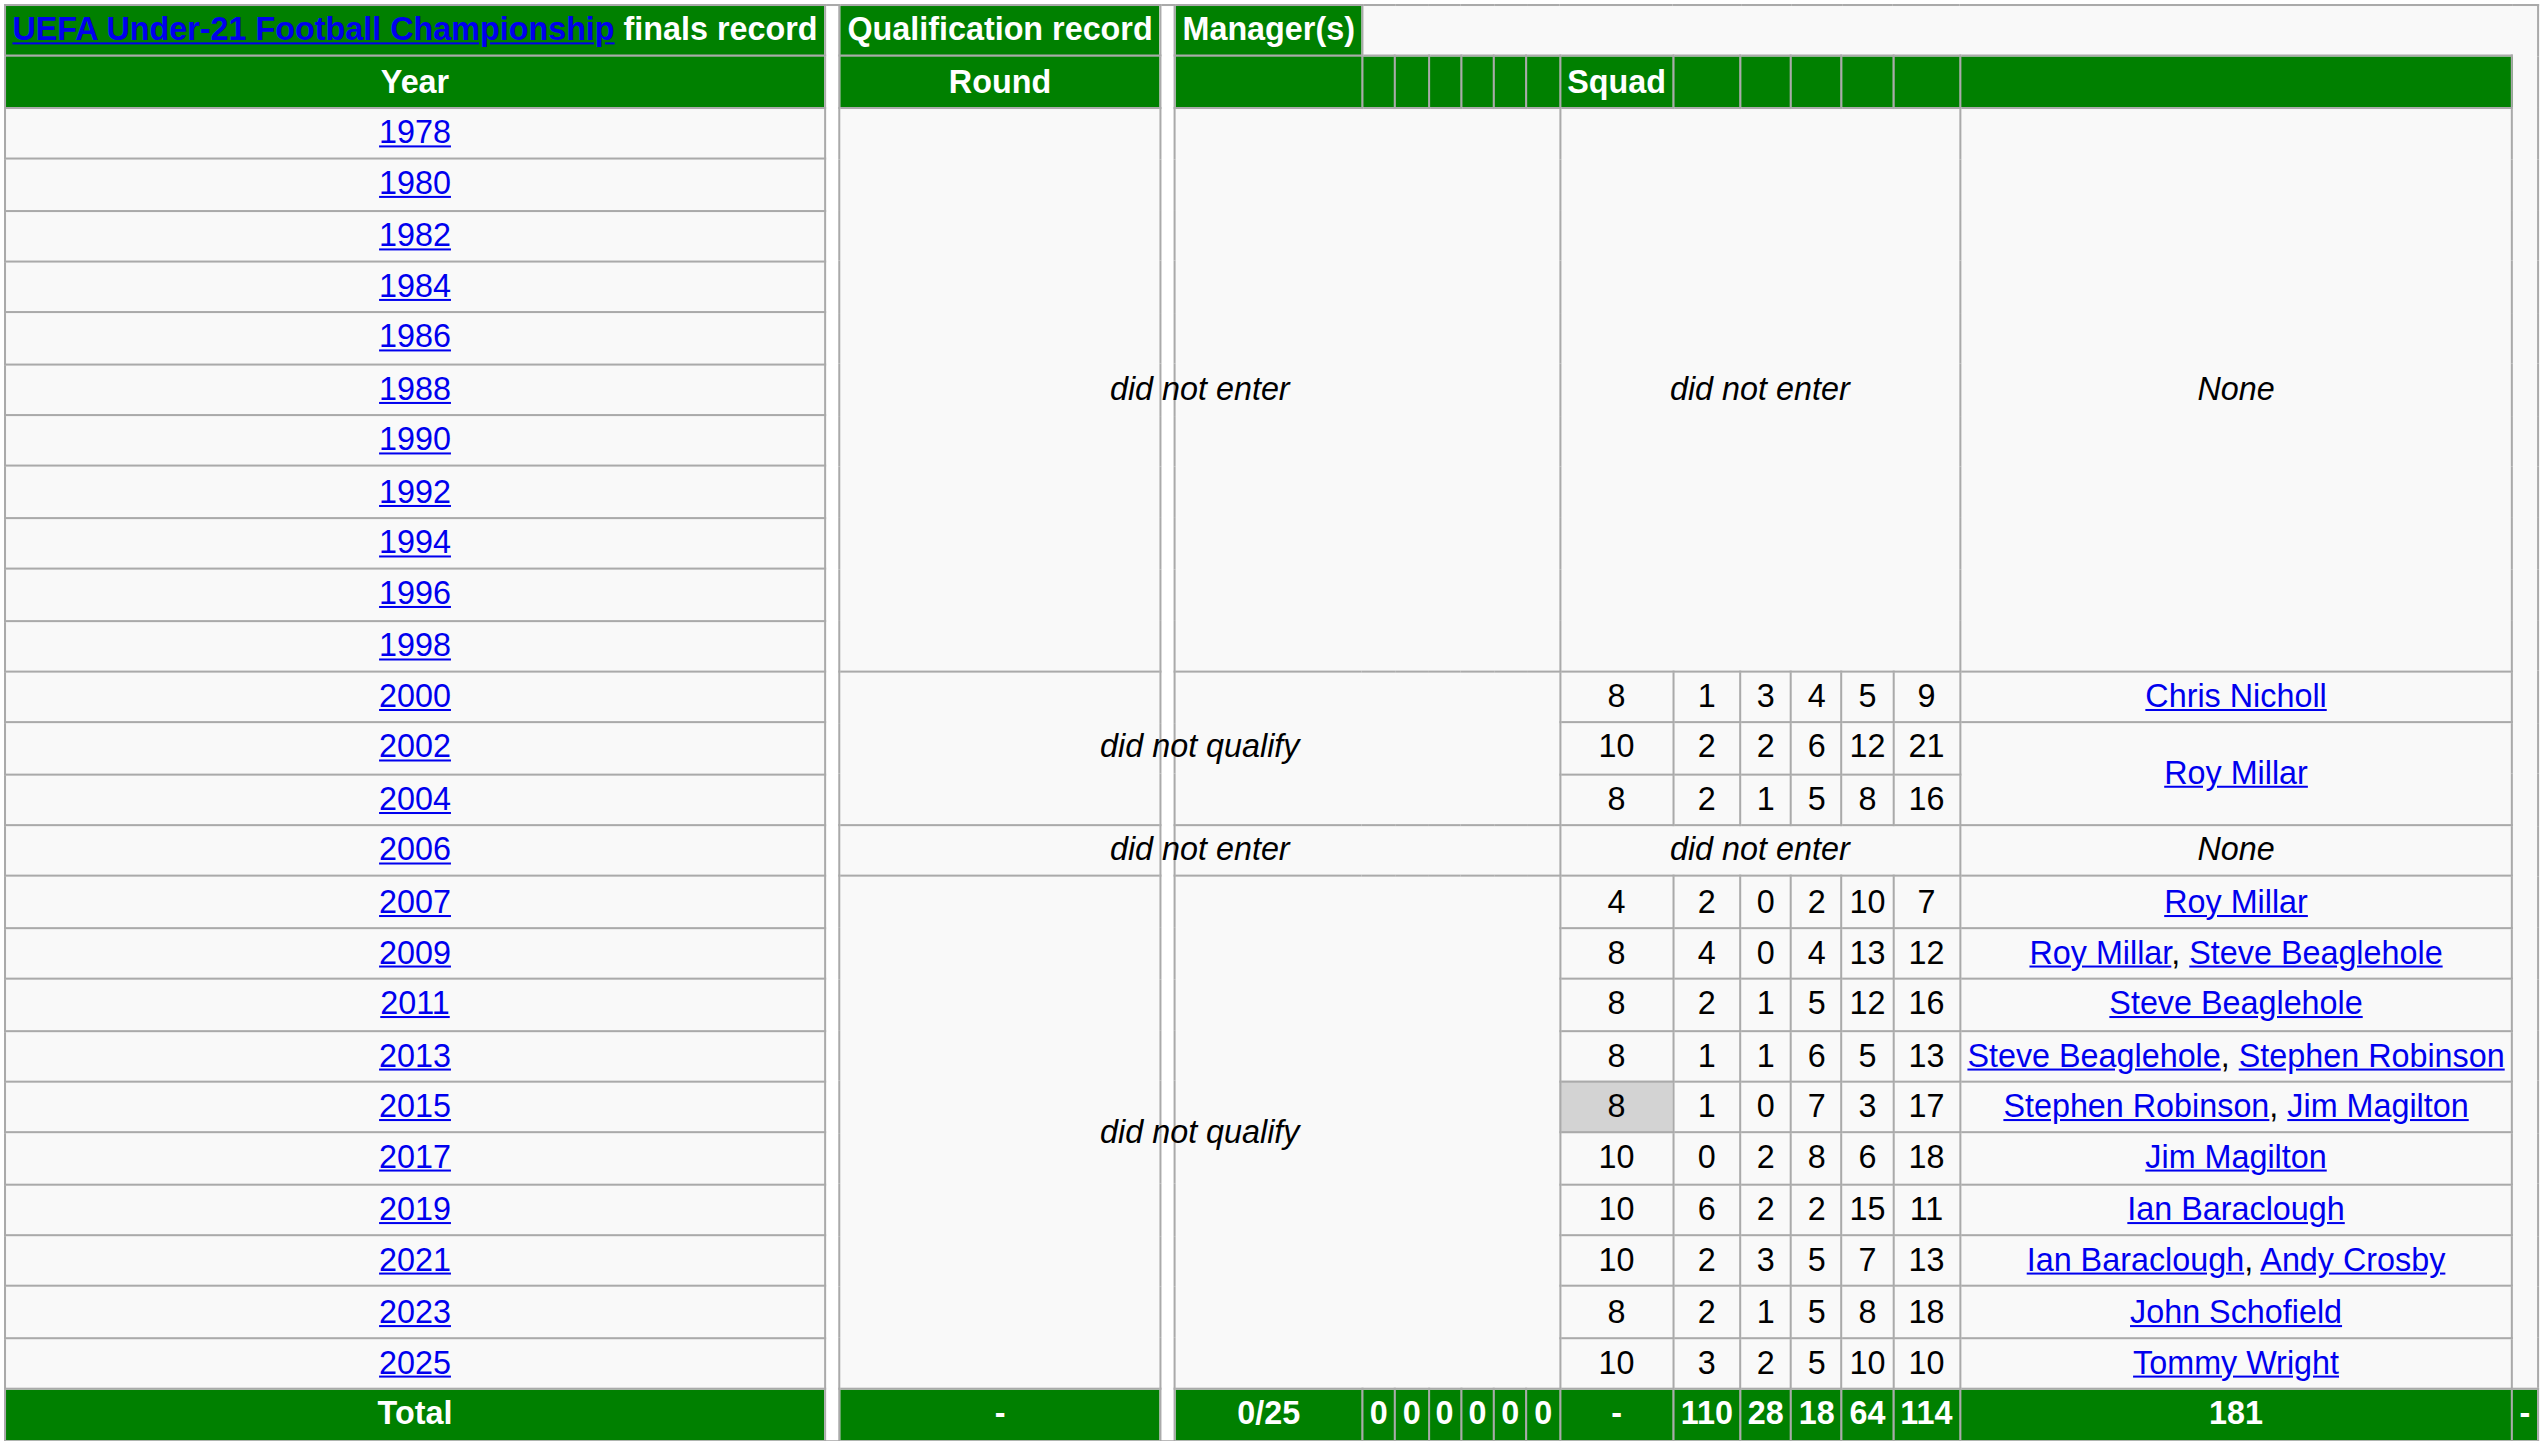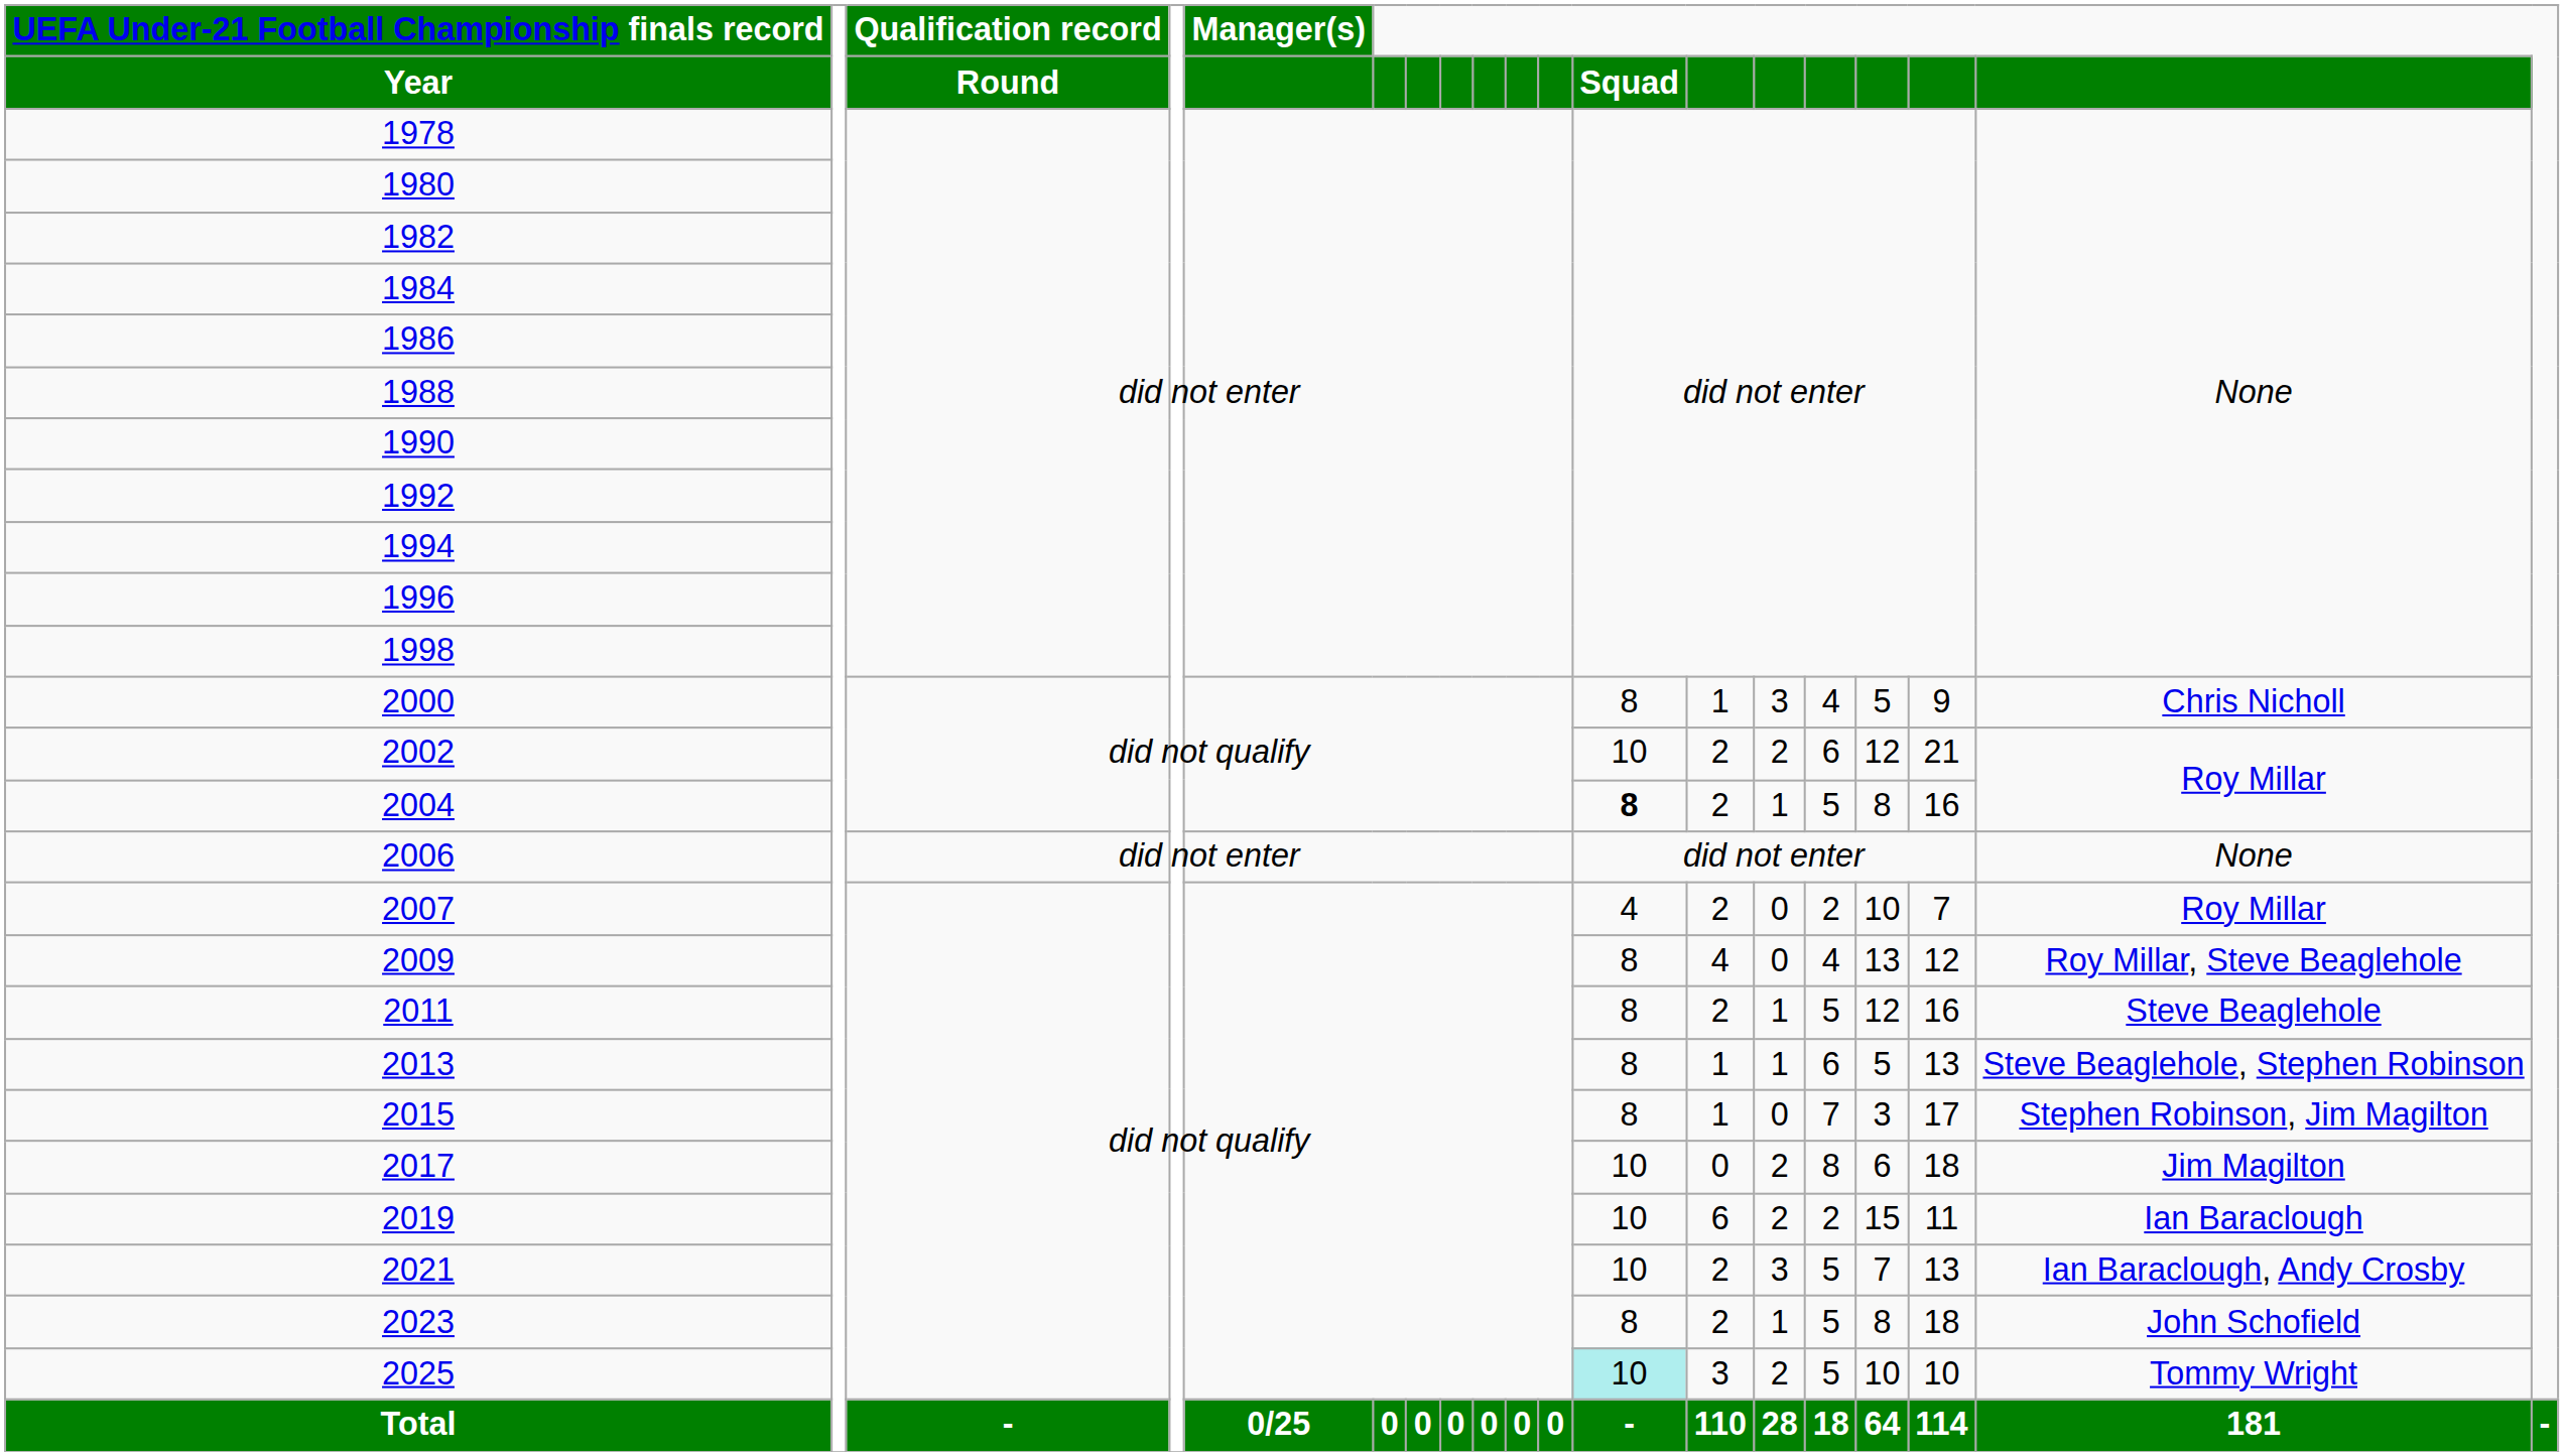2004 | Squad: normal -> bold
2015 | Squad: lightgrey background -> no background
2025 | Squad: no background -> paleturquoise background
